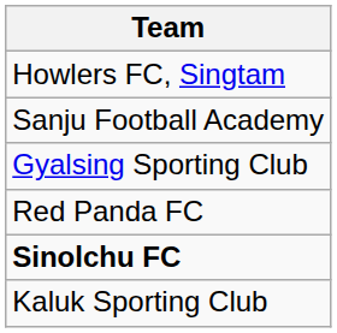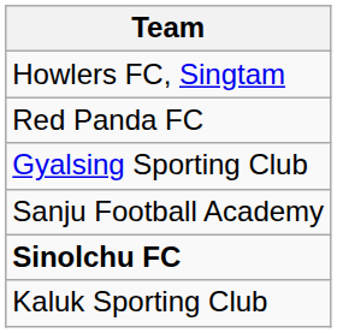row 3 | column 1: Sanju Football Academy -> Red Panda FC
row 5 | column 1: Red Panda FC -> Sanju Football Academy
